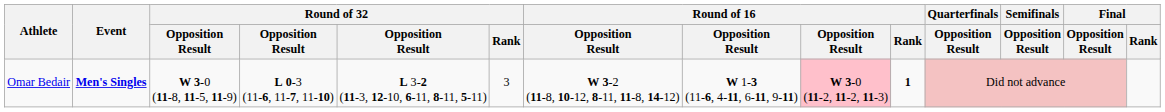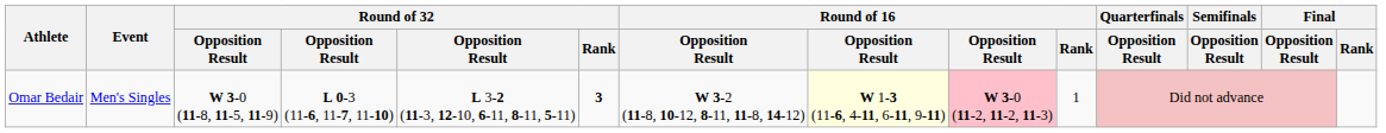Omar Bedair | Event: bold -> normal
Omar Bedair | Round of 32 / Rank: normal -> bold
Omar Bedair | column 8: no background -> lightyellow background
Omar Bedair | Round of 16 / Rank: bold -> normal
